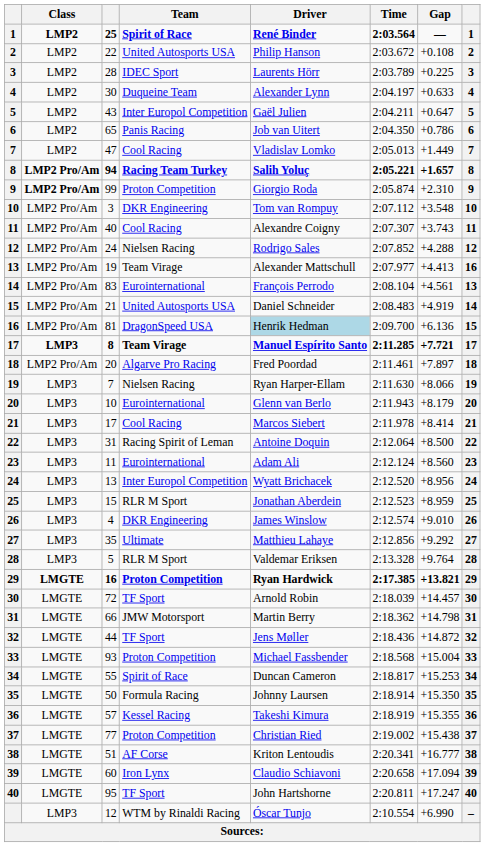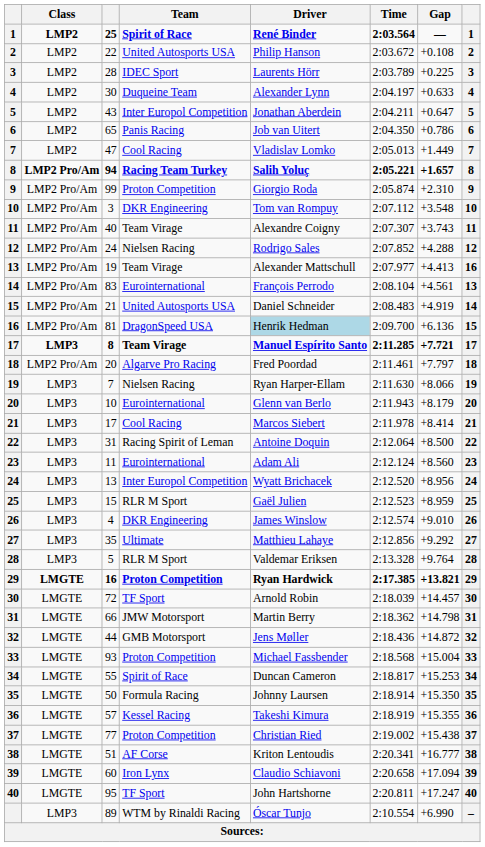row 6 | Driver: Gaël Julien -> Jonathan Aberdein
row 10 | Class: bold -> normal
row 12 | Team: Cool Racing -> Team Virage
row 19 | Gap: +7.897 -> +7.797
row 26 | Driver: Jonathan Aberdein -> Gaël Julien
row 33 | Team: TF Sport -> GMB Motorsport
row 42 | column 3: 12 -> 89
